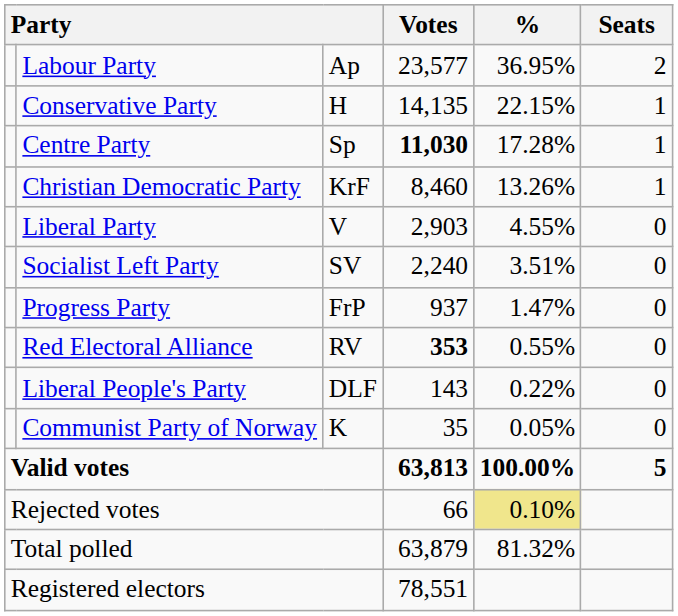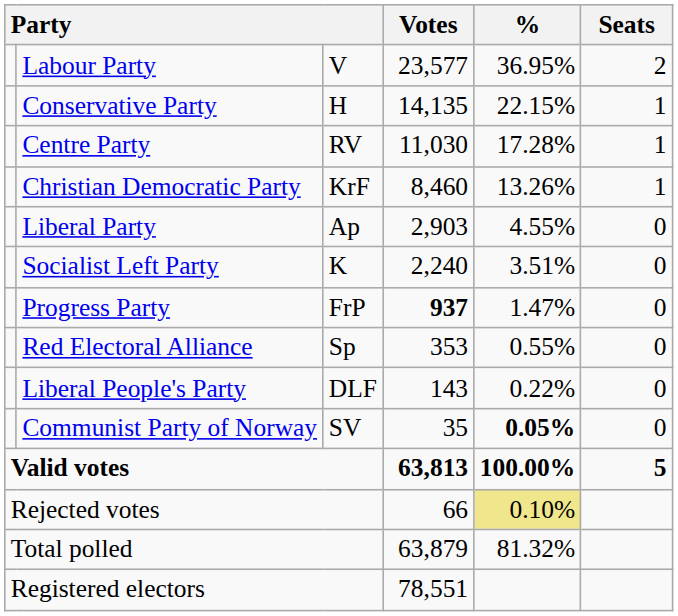Labour Party | column 3: Ap -> V
Centre Party | column 3: Sp -> RV
Centre Party | Votes: bold -> normal
Liberal Party | column 3: V -> Ap
Socialist Left Party | column 3: SV -> K
Progress Party | Votes: normal -> bold
Red Electoral Alliance | column 3: RV -> Sp
Red Electoral Alliance | Votes: bold -> normal
Communist Party of Norway | column 3: K -> SV
Communist Party of Norway | %: normal -> bold
